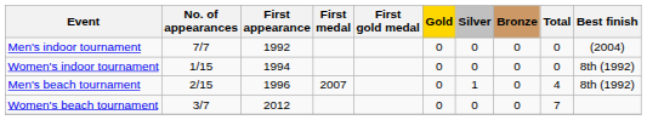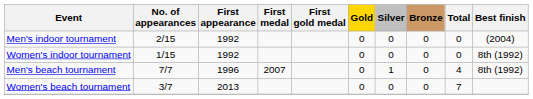Men's indoor tournament | No. of appearances: 7/7 -> 2/15
Women's indoor tournament | First appearance: 1994 -> 1992
Men's beach tournament | No. of appearances: 2/15 -> 7/7
Women's beach tournament | First appearance: 2012 -> 2013
